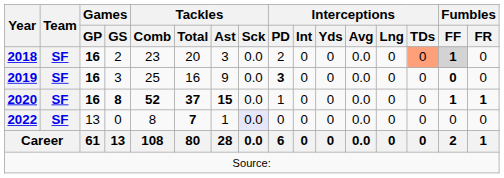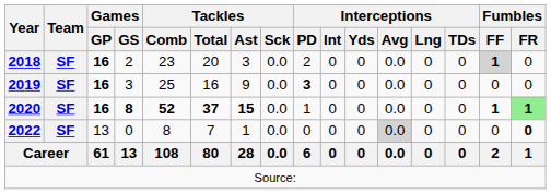2018 | Interceptions / TDs: lightsalmon background -> no background
2019 | Fumbles / FF: bold -> normal
2020 | Fumbles / FR: no background -> lightgreen background
2022 | Tackles / Total: bold -> normal
2022 | Tackles / Sck: lavender background -> no background
2022 | Interceptions / Avg: no background -> lightgrey background
2022 | Fumbles / FR: normal -> bold
